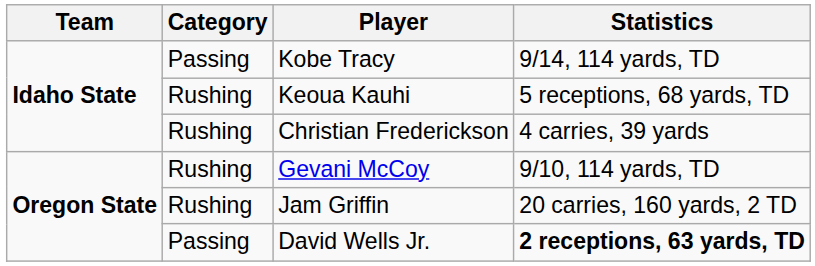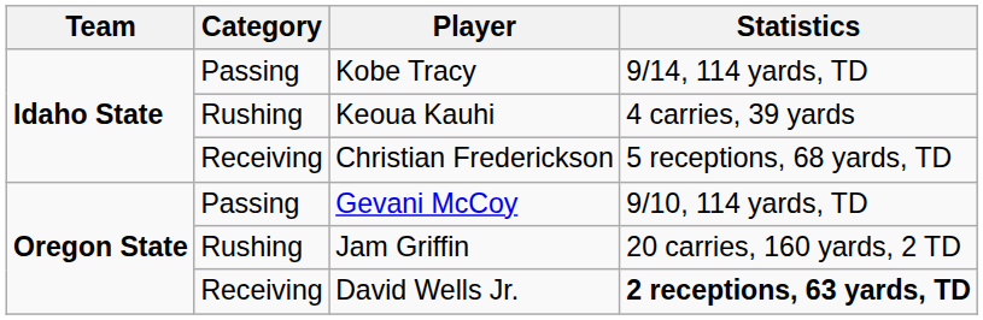Keoua Kauhi | Statistics: 5 receptions, 68 yards, TD -> 4 carries, 39 yards
Christian Frederickson | Category: Rushing -> Receiving
Christian Frederickson | Statistics: 4 carries, 39 yards -> 5 receptions, 68 yards, TD
Gevani McCoy | Category: Rushing -> Passing
David Wells Jr. | Category: Passing -> Receiving
